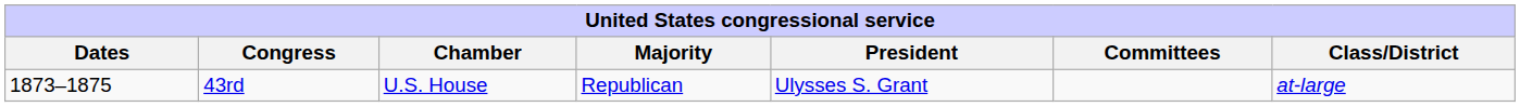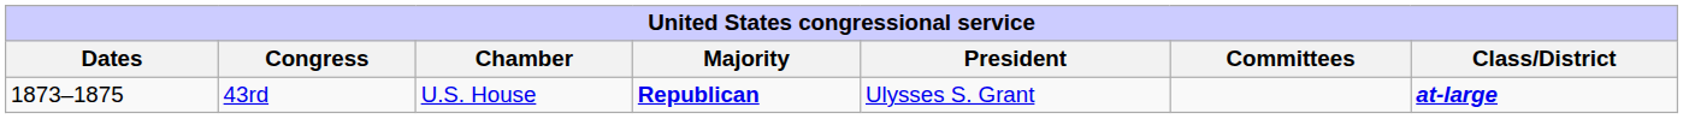43rd | Majority: normal -> bold
43rd | Class/District: normal -> bold
